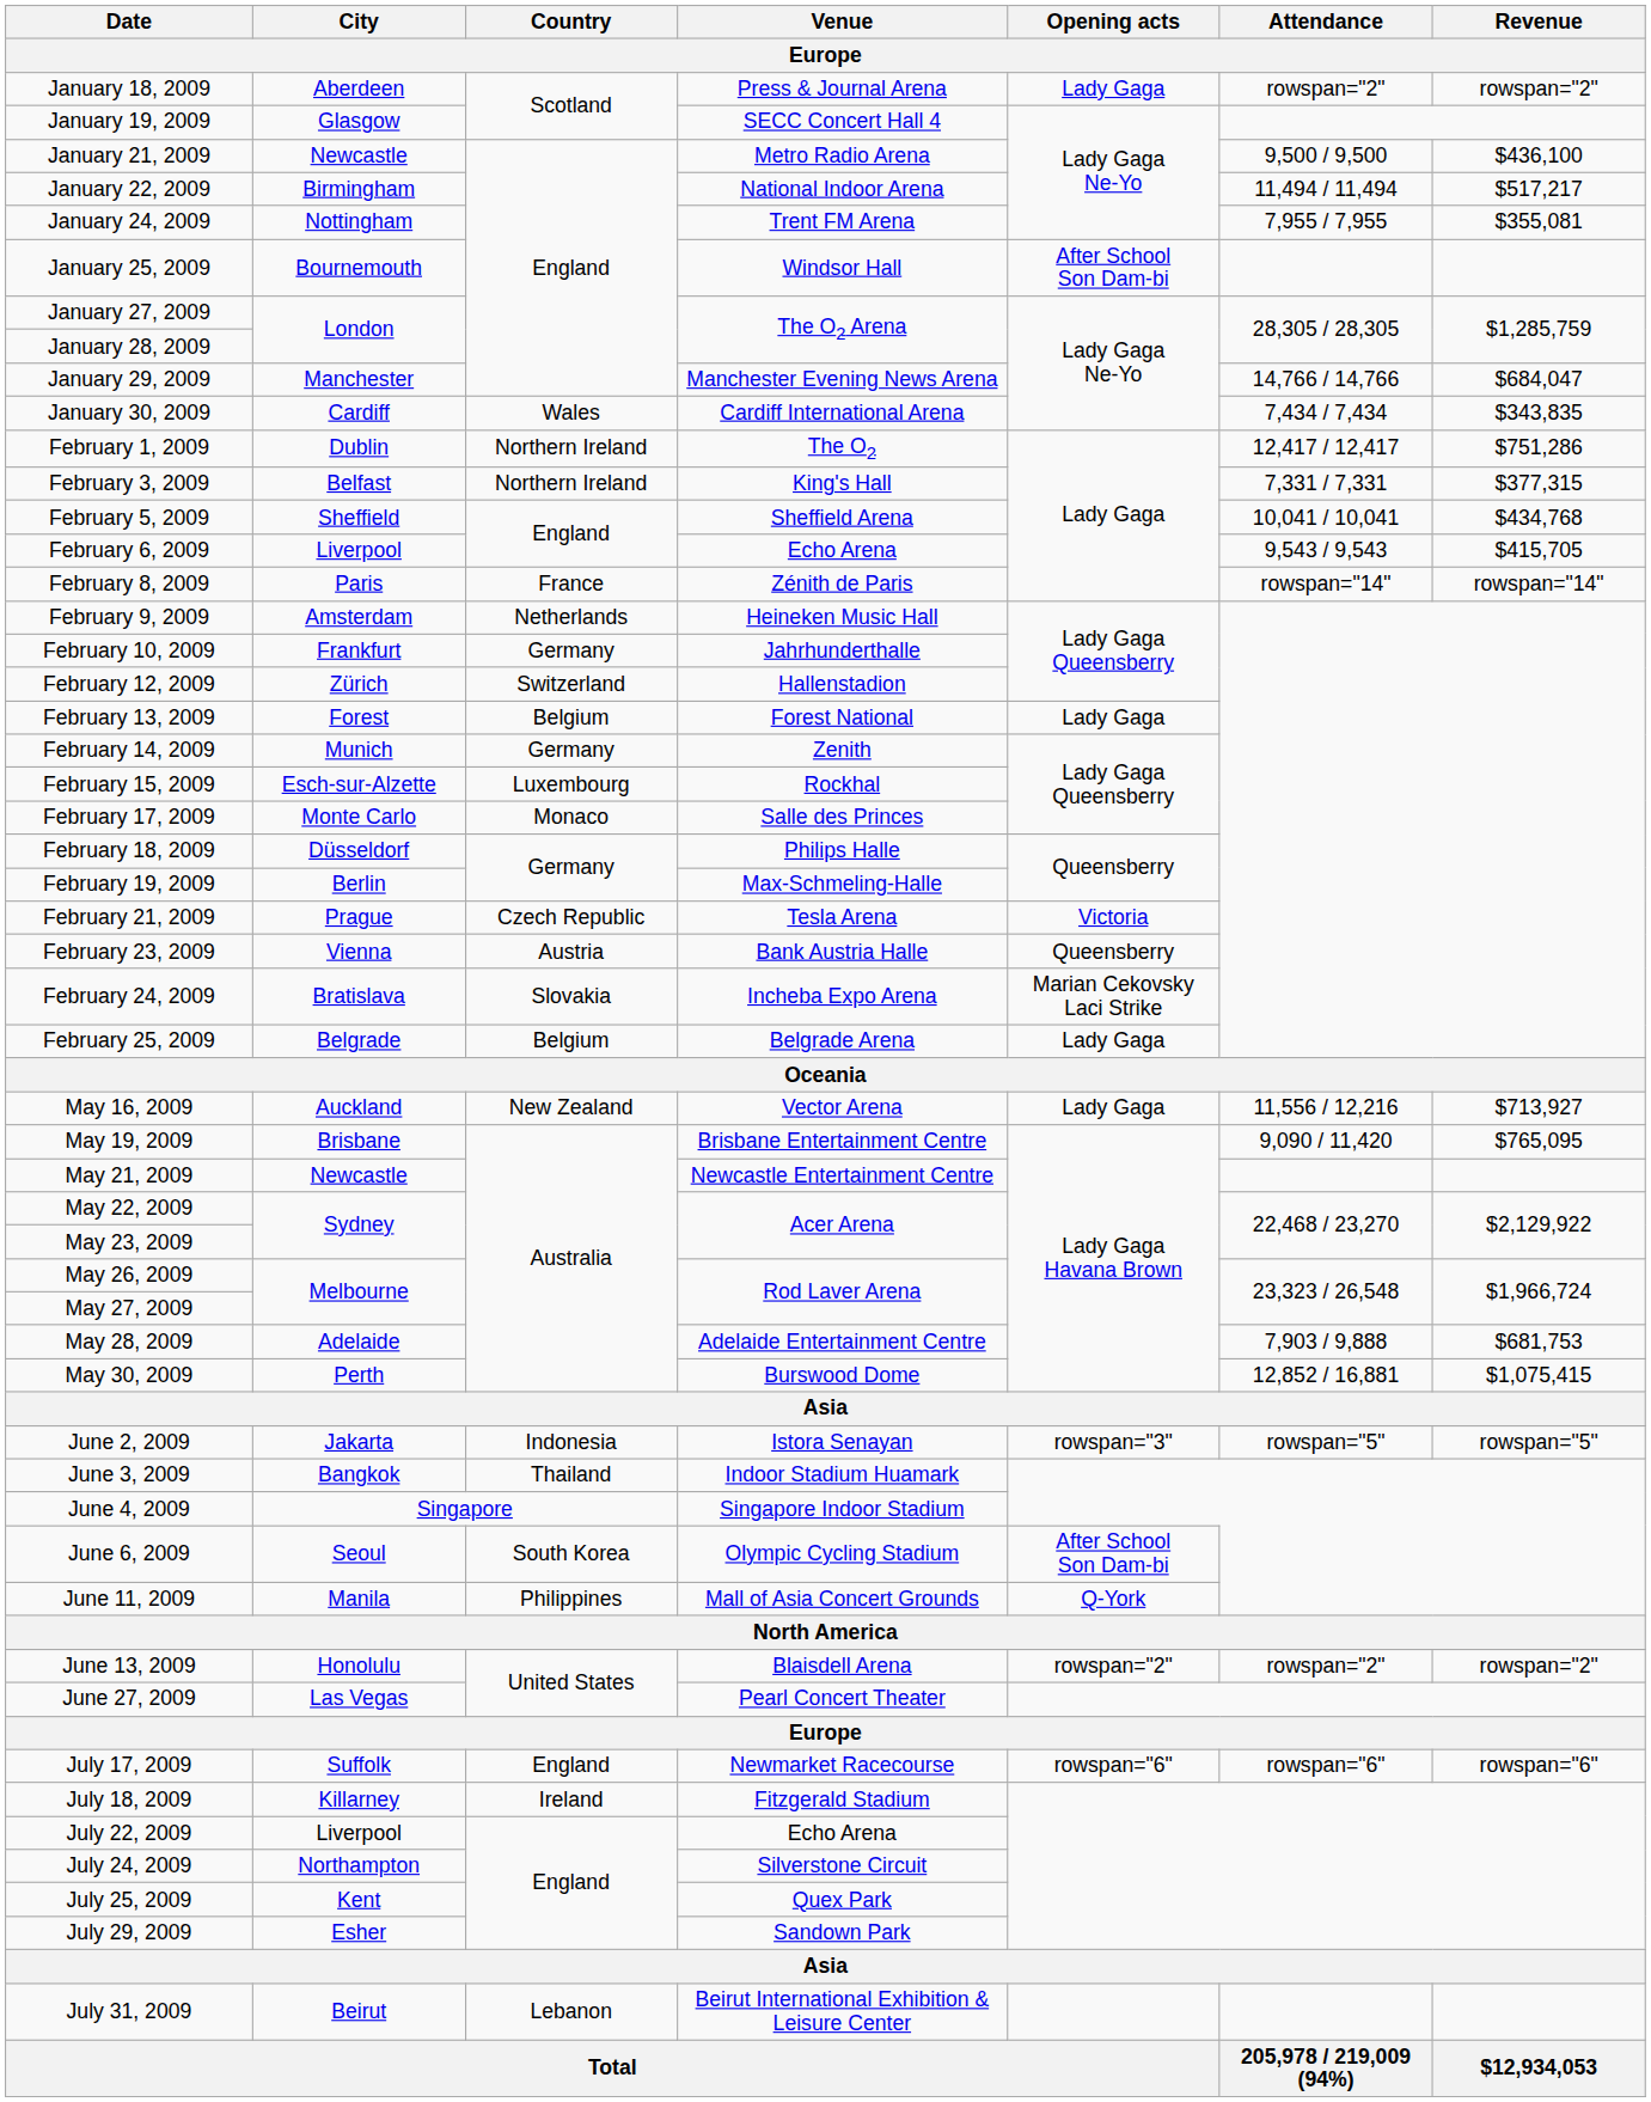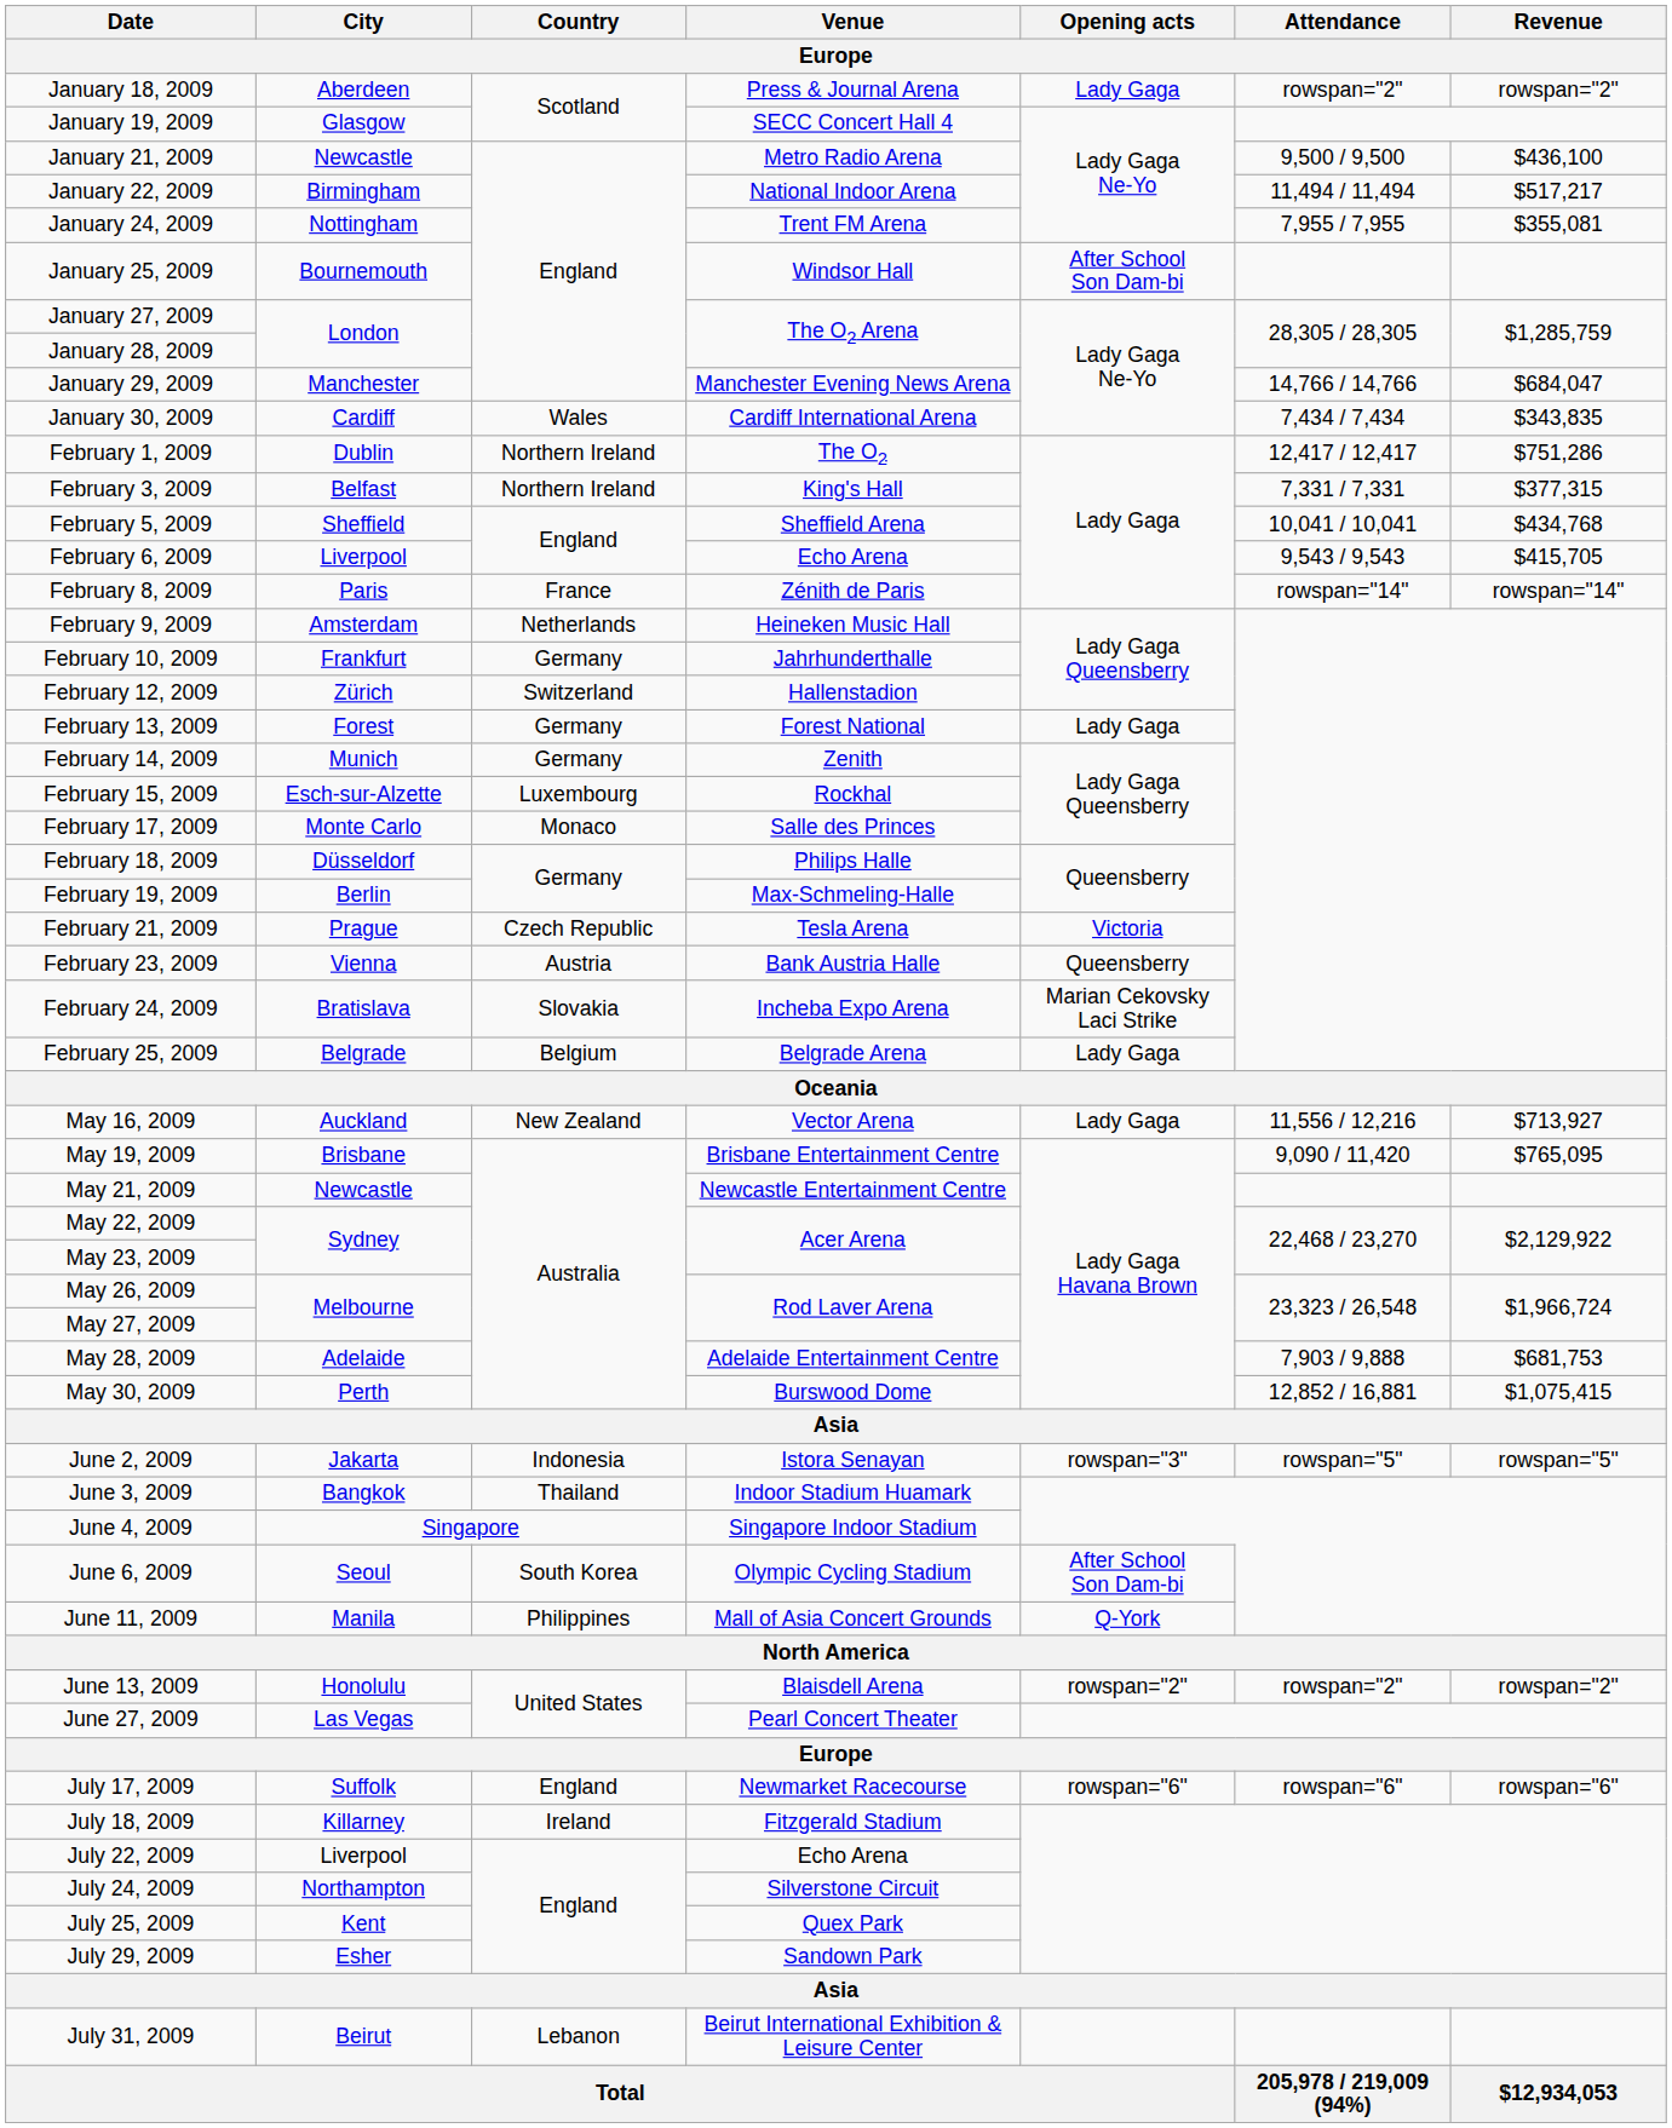February 13, 2009 | Country: Belgium -> Germany
